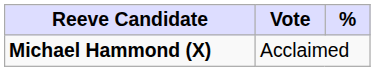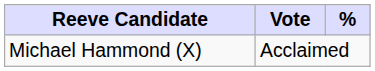Michael Hammond (X) | Reeve Candidate: bold -> normal
